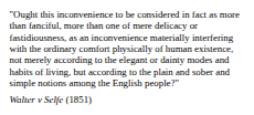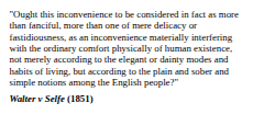row 2 | column 1: normal -> bold
